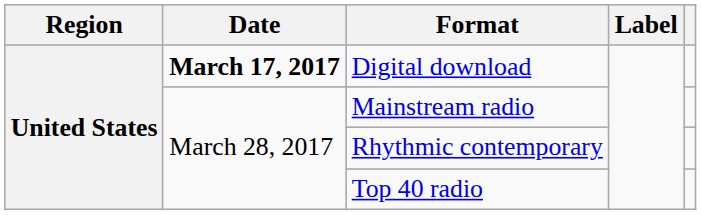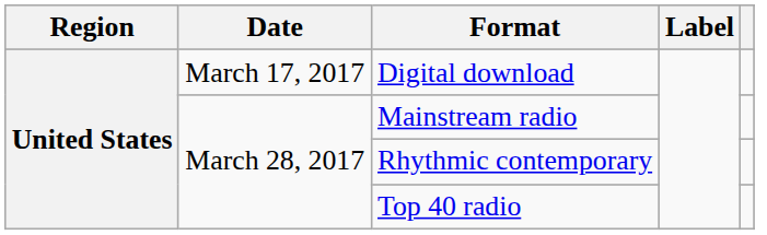Digital download | Date: bold -> normal
